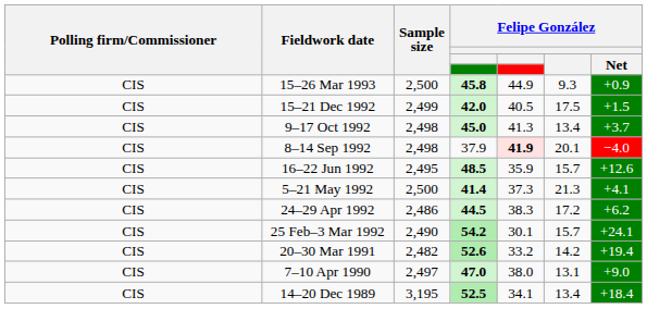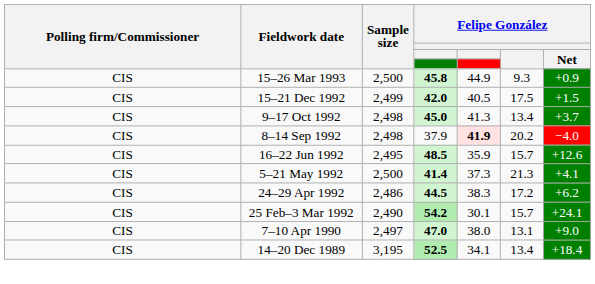8–14 Sep 1992 | column 6: 20.1 -> 20.2
- row: CIS | 20–30 Mar 1991 | 2,482 | 52.6 | 33.2 | 14.2 | +19.4
